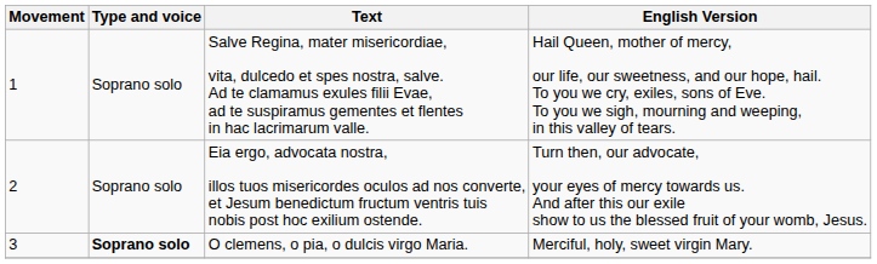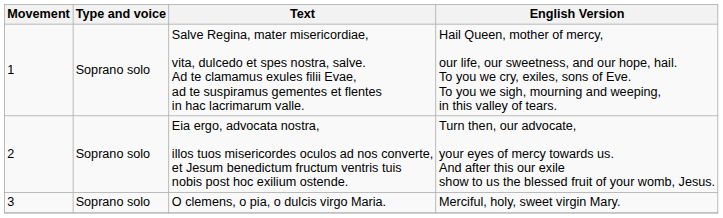O clemens, o pia, o dulcis virgo Maria. | Type and voice: bold -> normal
